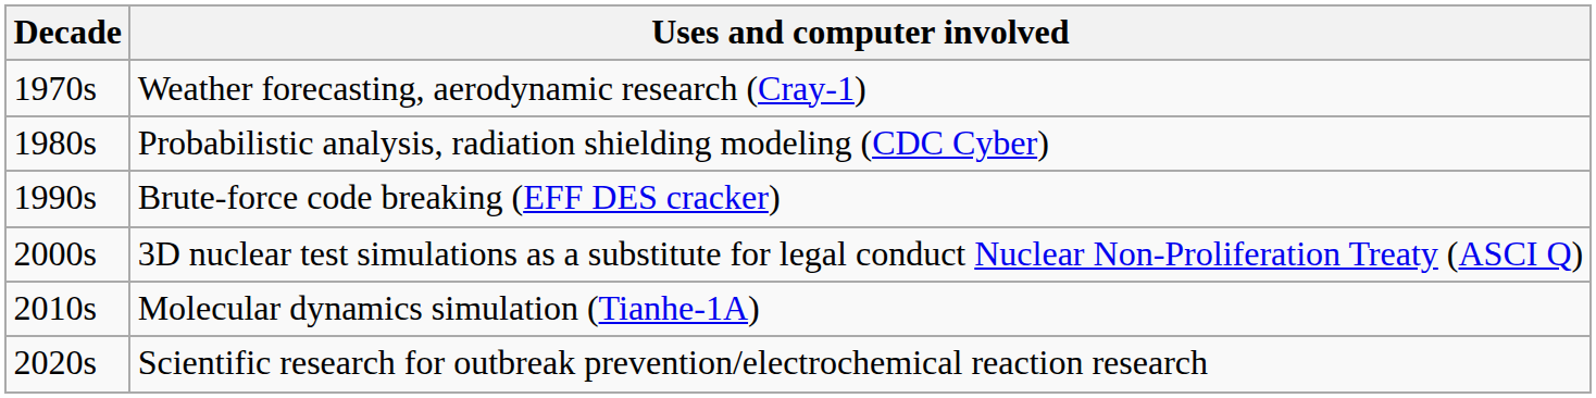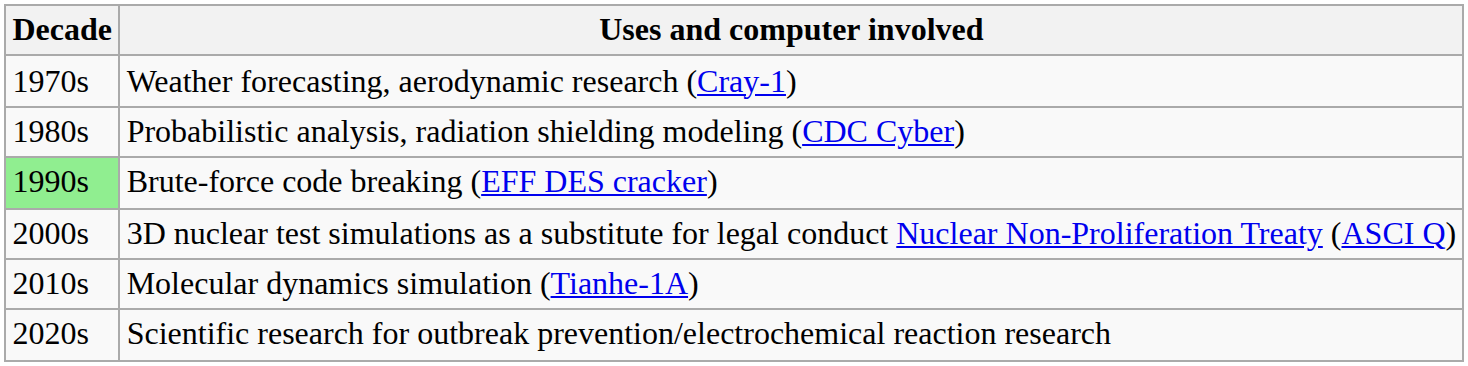Brute-force code breaking (EFF DES cracker) | Decade: no background -> lightgreen background
